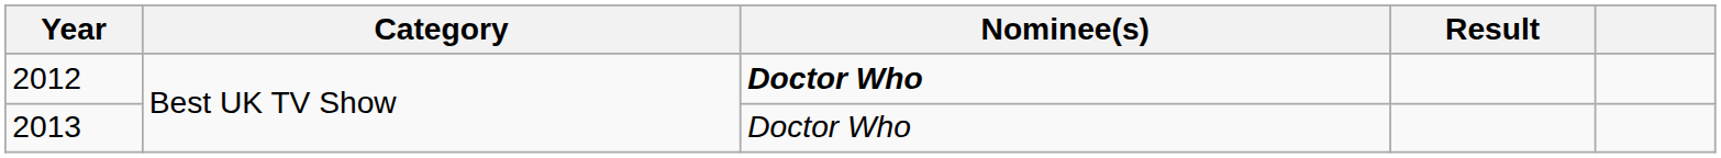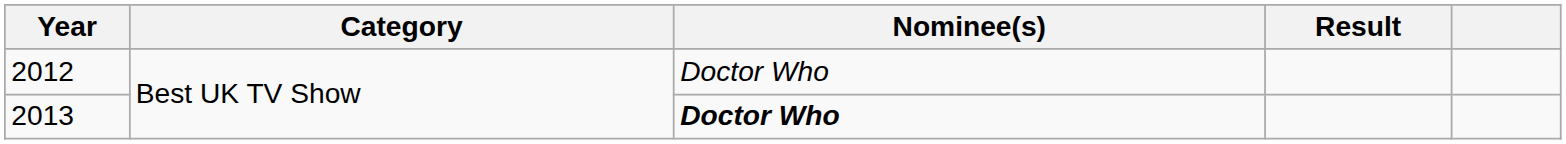2012 | Nominee(s): bold -> normal
2013 | Nominee(s): normal -> bold
